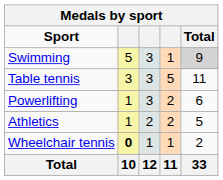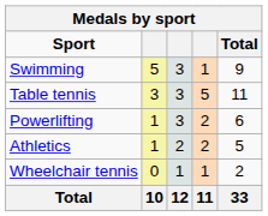Swimming | Total: lightgrey background -> no background
Wheelchair tennis | column 2: bold -> normal
